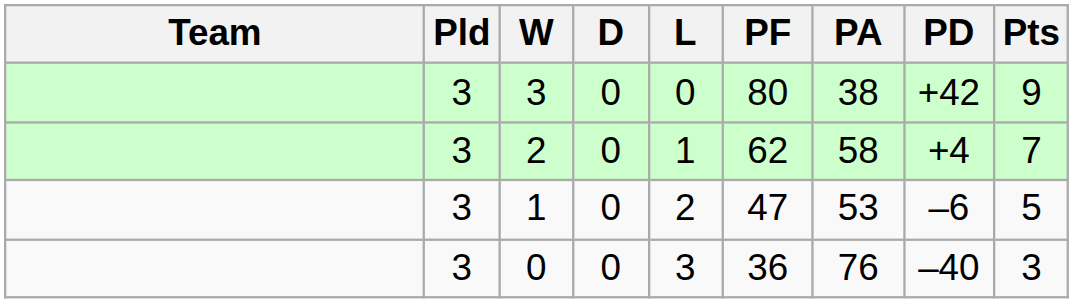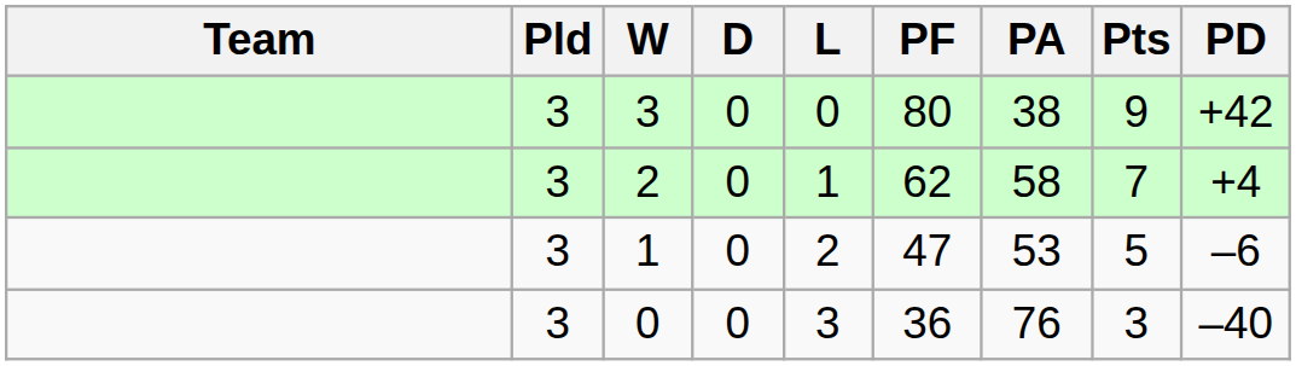columns swapped: PD <-> Pts
